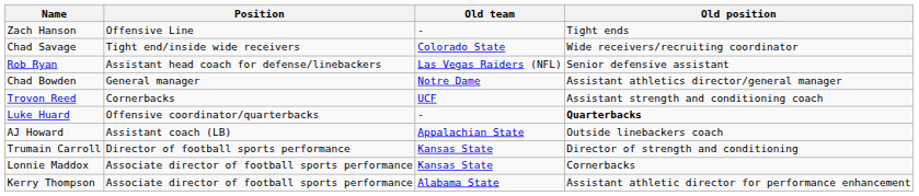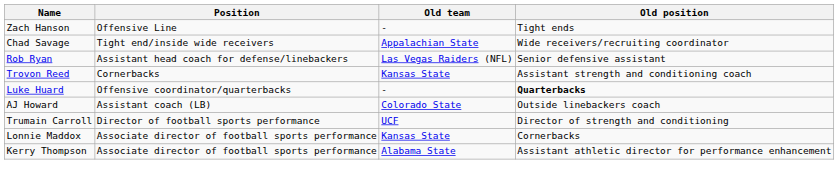Chad Savage | Old team: Colorado State -> Appalachian State
- row: Chad Bowden | General manager | Notre Dame | Assistant athletics director/general manager
Trovon Reed | Old team: UCF -> Kansas State
AJ Howard | Old team: Appalachian State -> Colorado State
Trumain Carroll | Old team: Kansas State -> UCF
